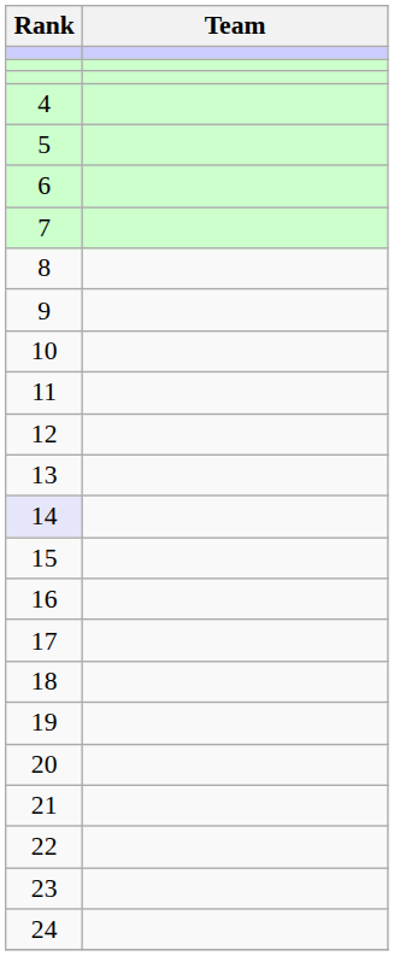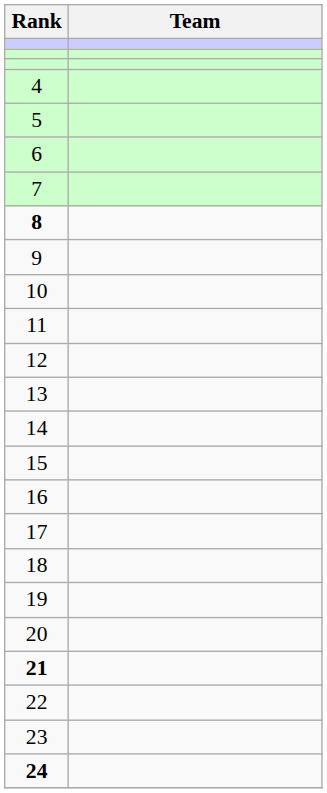row 9 | Rank: normal -> bold
row 15 | Rank: lavender background -> no background
row 22 | Rank: normal -> bold
row 25 | Rank: normal -> bold
